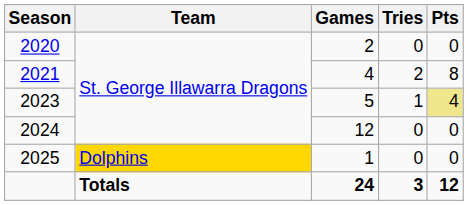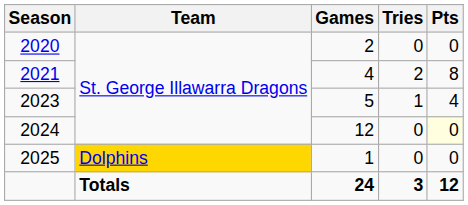2023 | Pts: khaki background -> no background
2024 | Pts: no background -> lightyellow background
